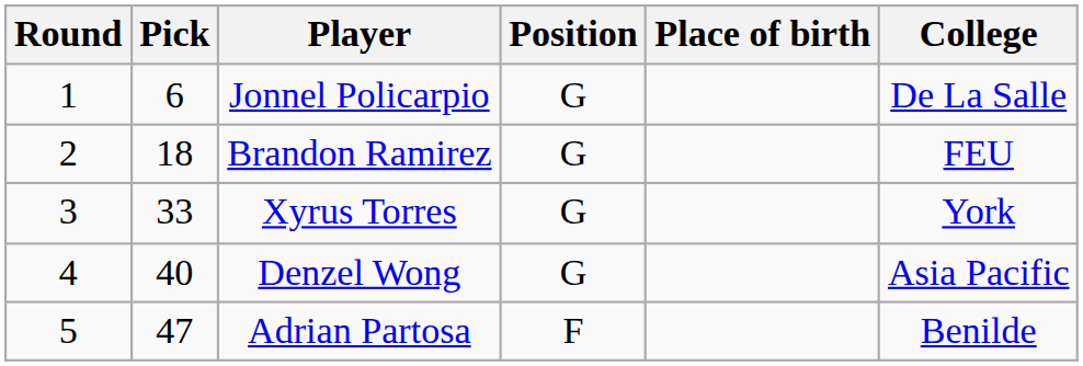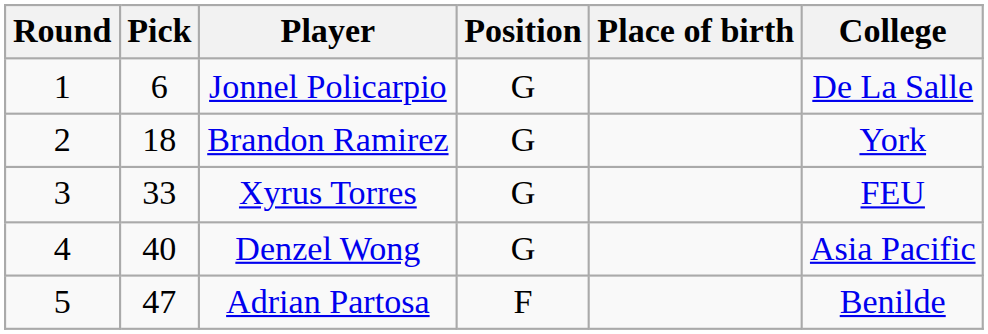Brandon Ramirez | College: FEU -> York
Xyrus Torres | College: York -> FEU
